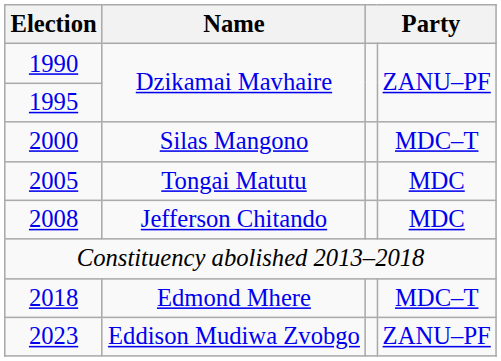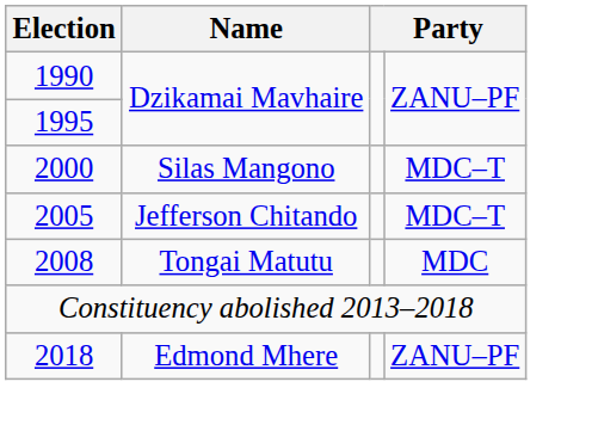2005 | Name: Tongai Matutu -> Jefferson Chitando
2005 | column 4: MDC -> MDC–T
2008 | Name: Jefferson Chitando -> Tongai Matutu
2018 | column 4: MDC–T -> ZANU–PF
- row: 2023 | Eddison Mudiwa Zvobgo | ZANU–PF
